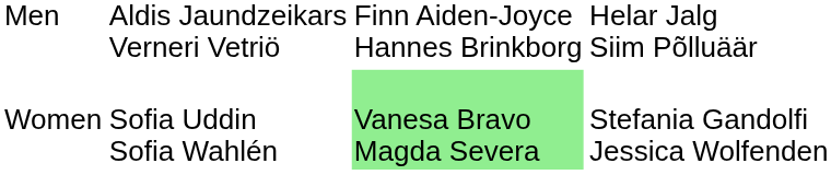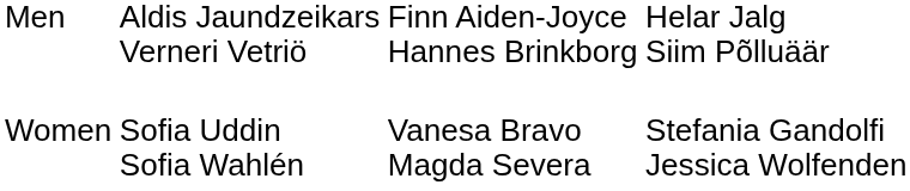Women | column 3: lightgreen background -> no background
